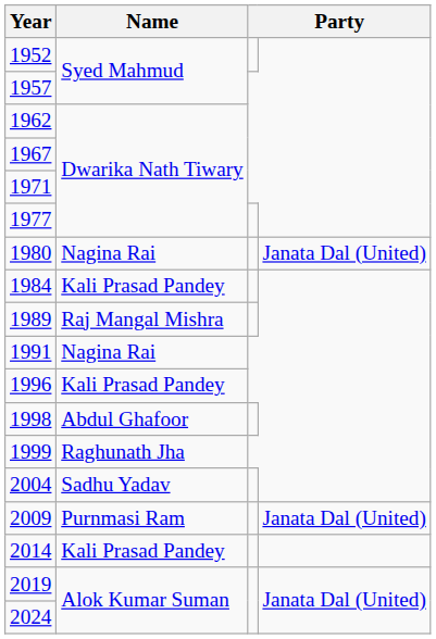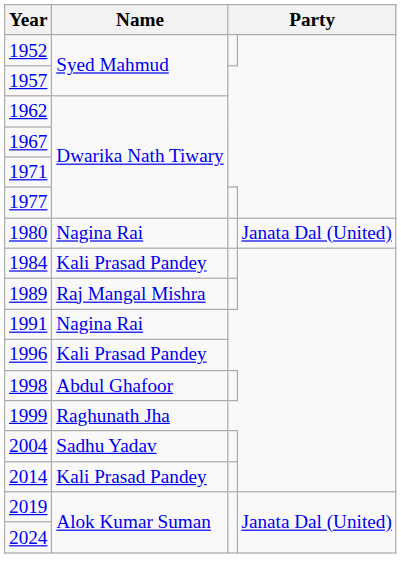- row: 2009 | Purnmasi Ram | Janata Dal (United)
